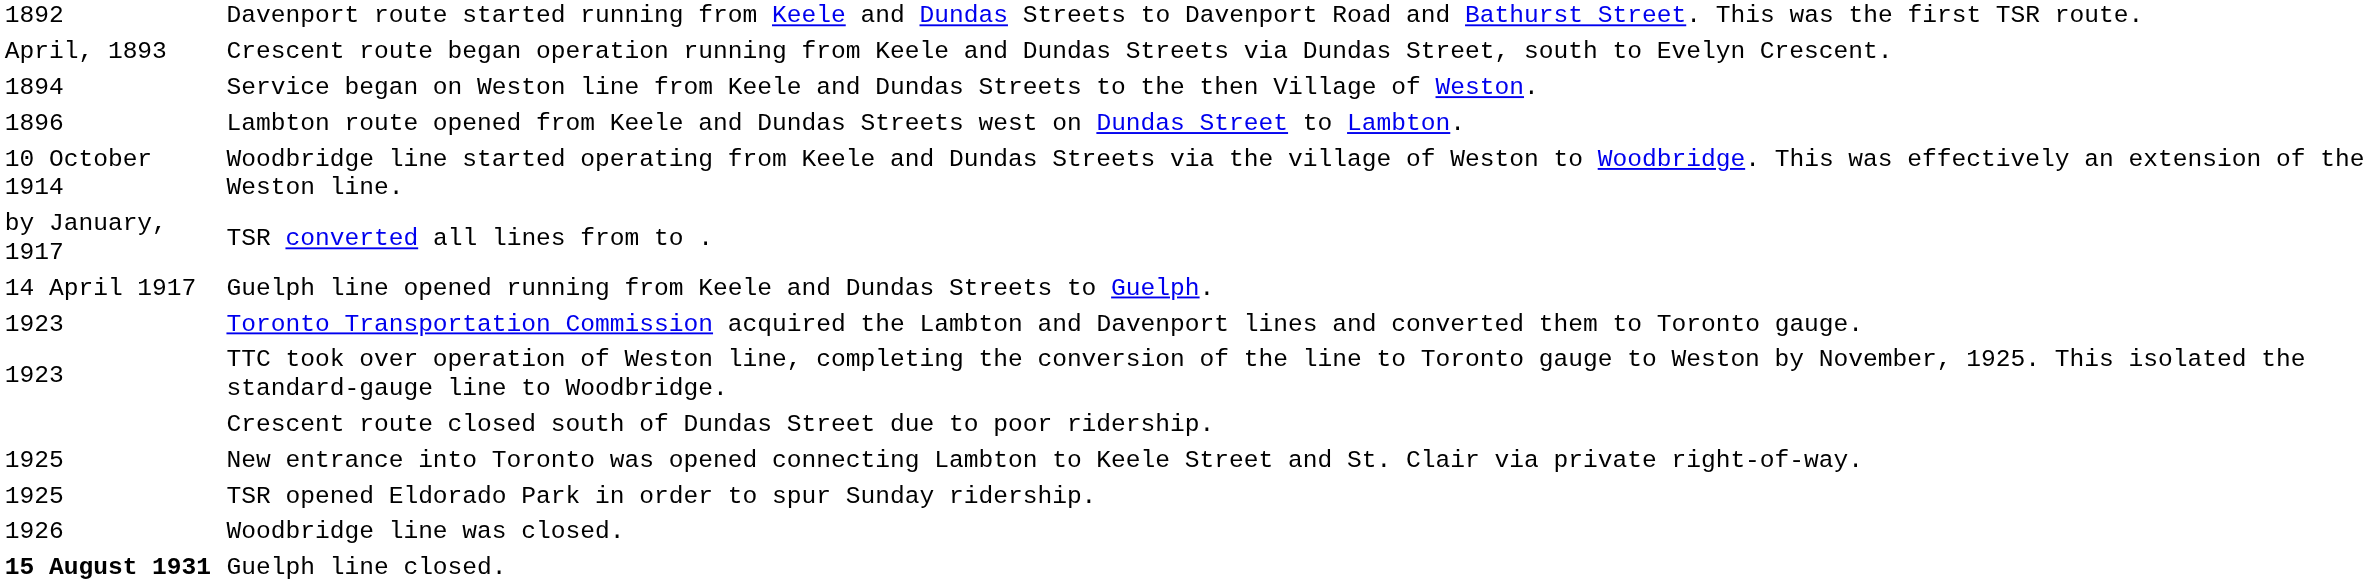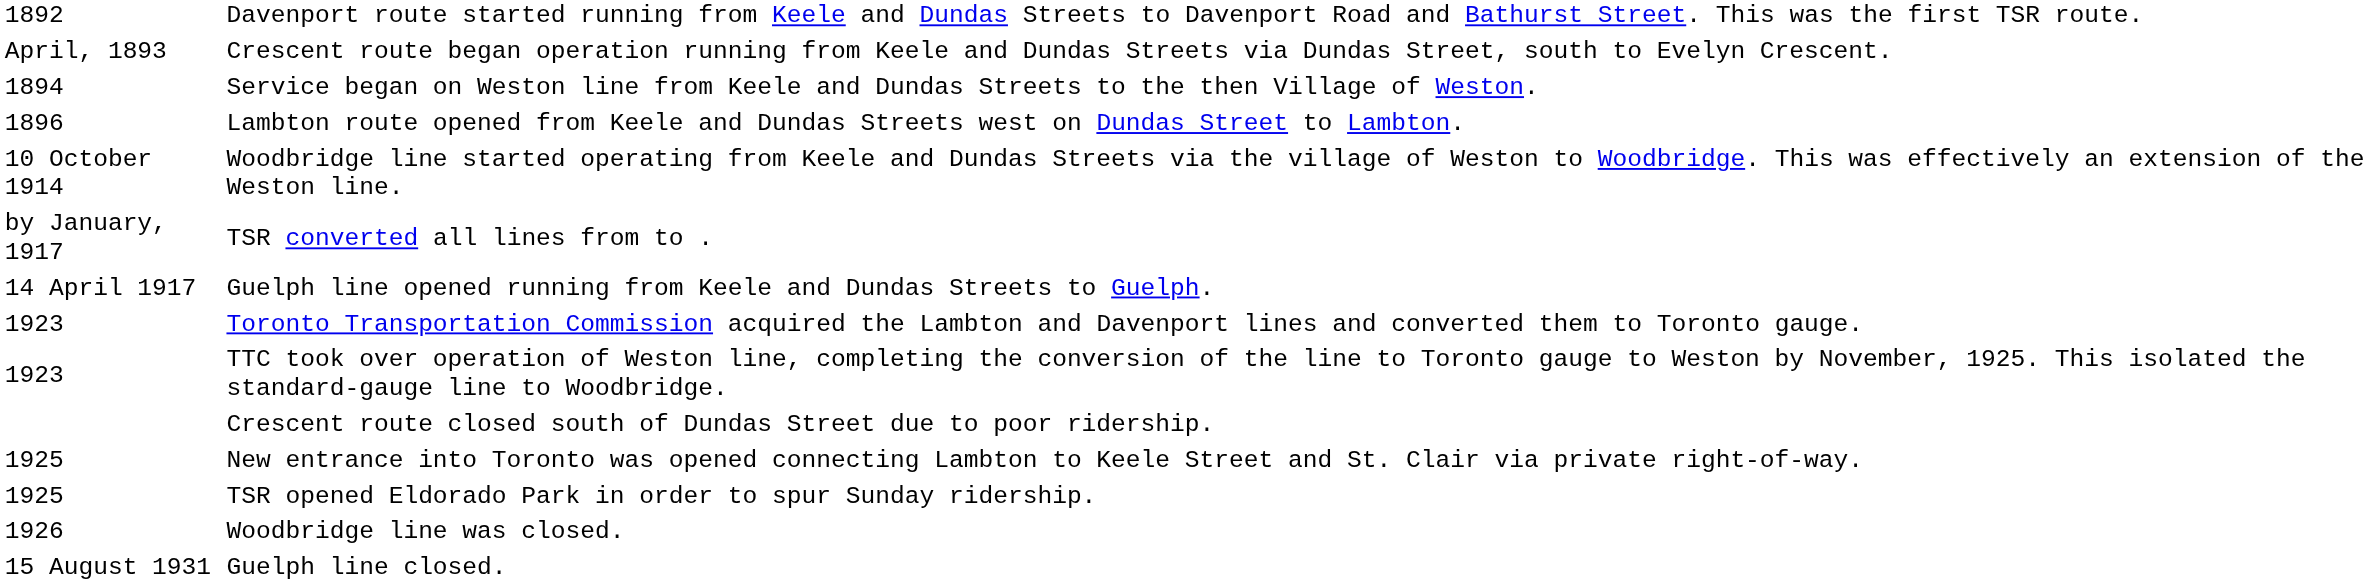Guelph line closed. | column 1: bold -> normal
